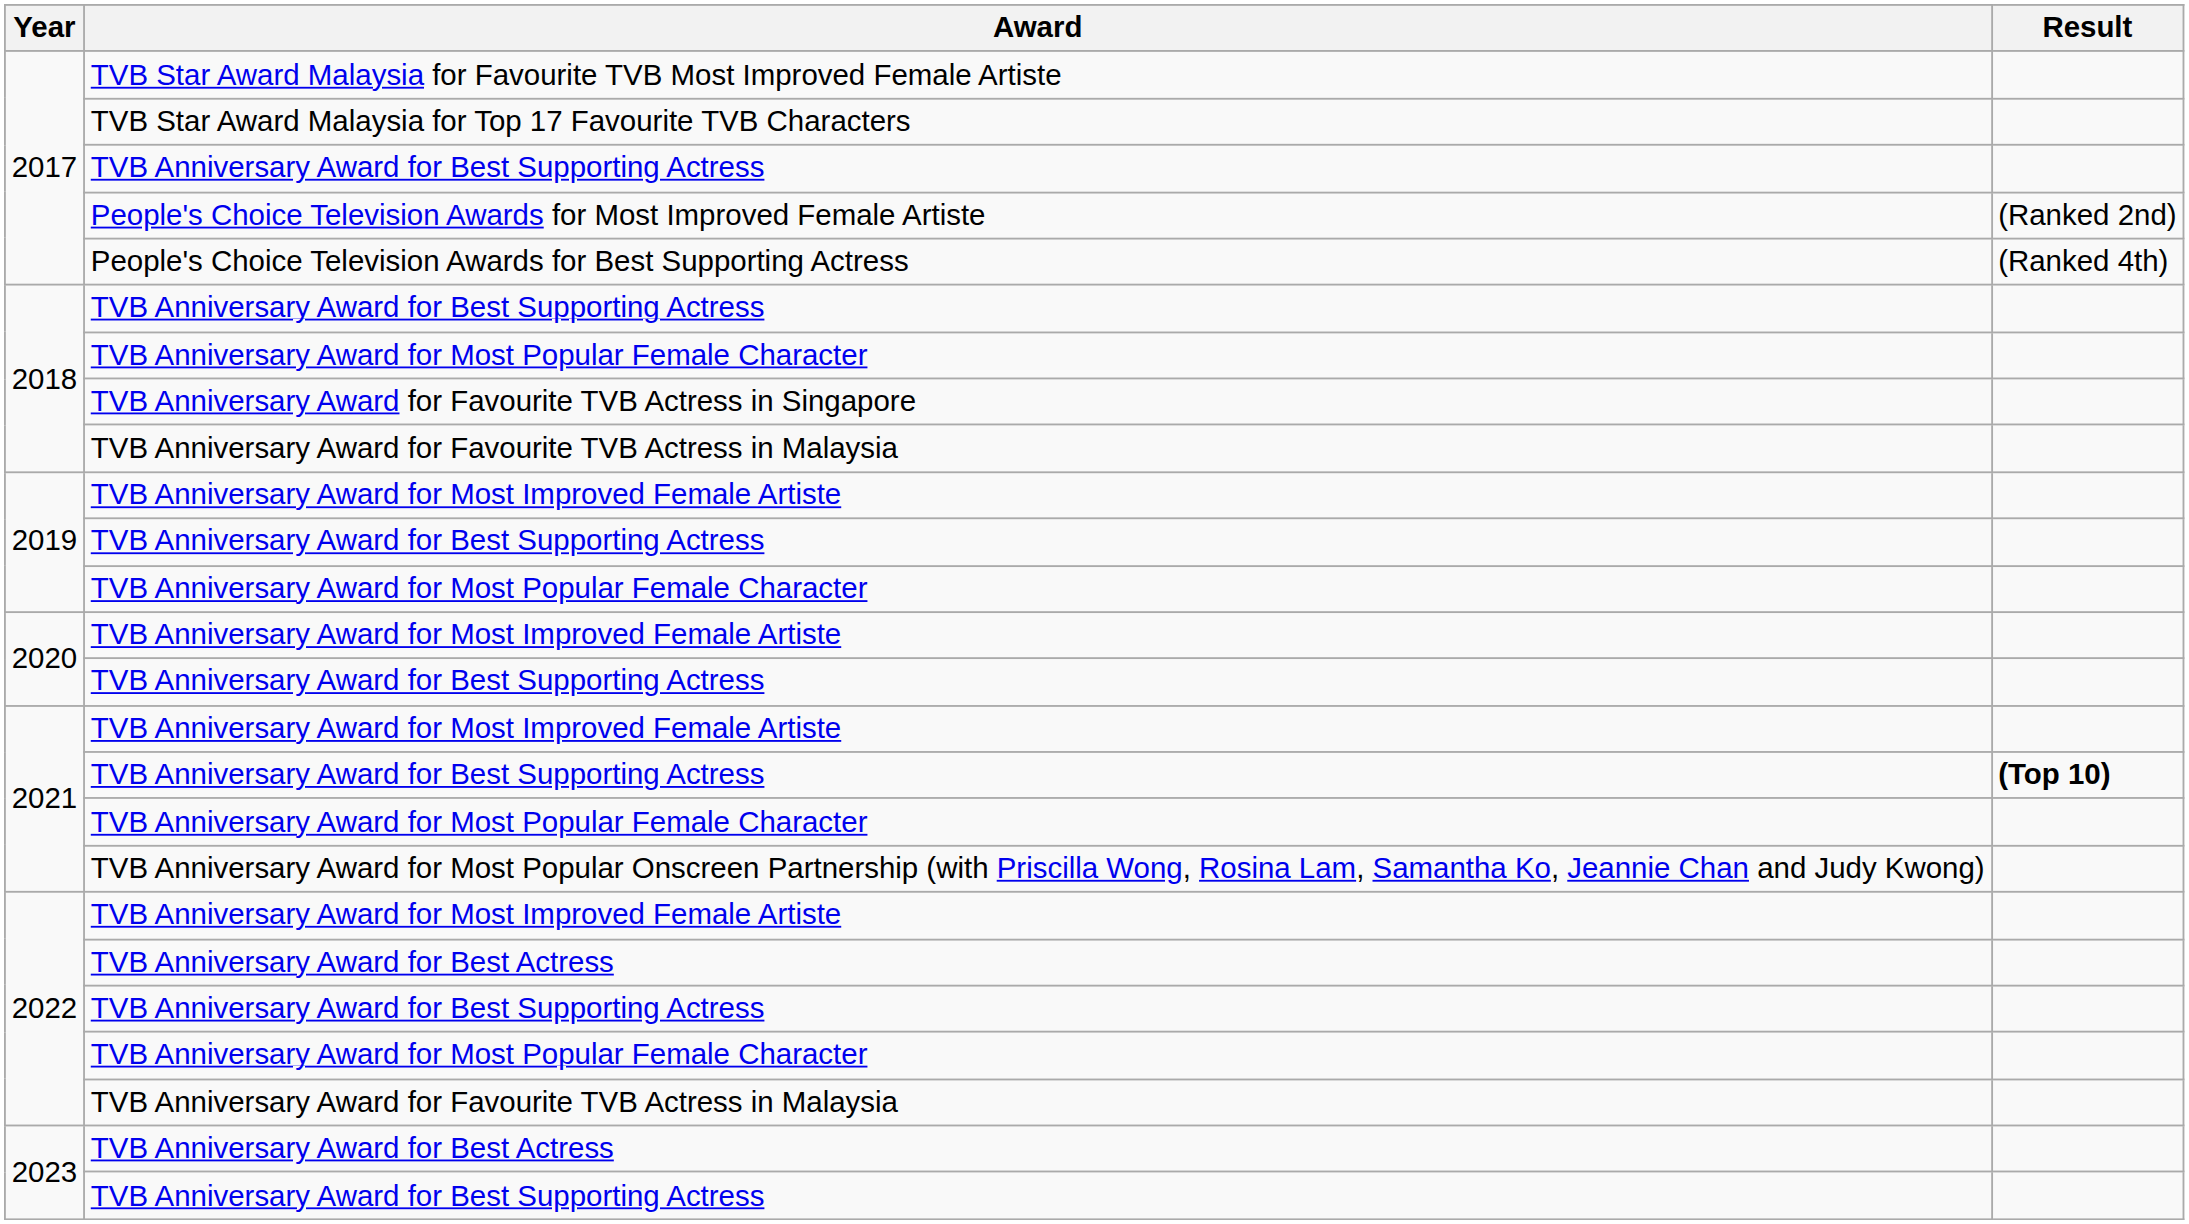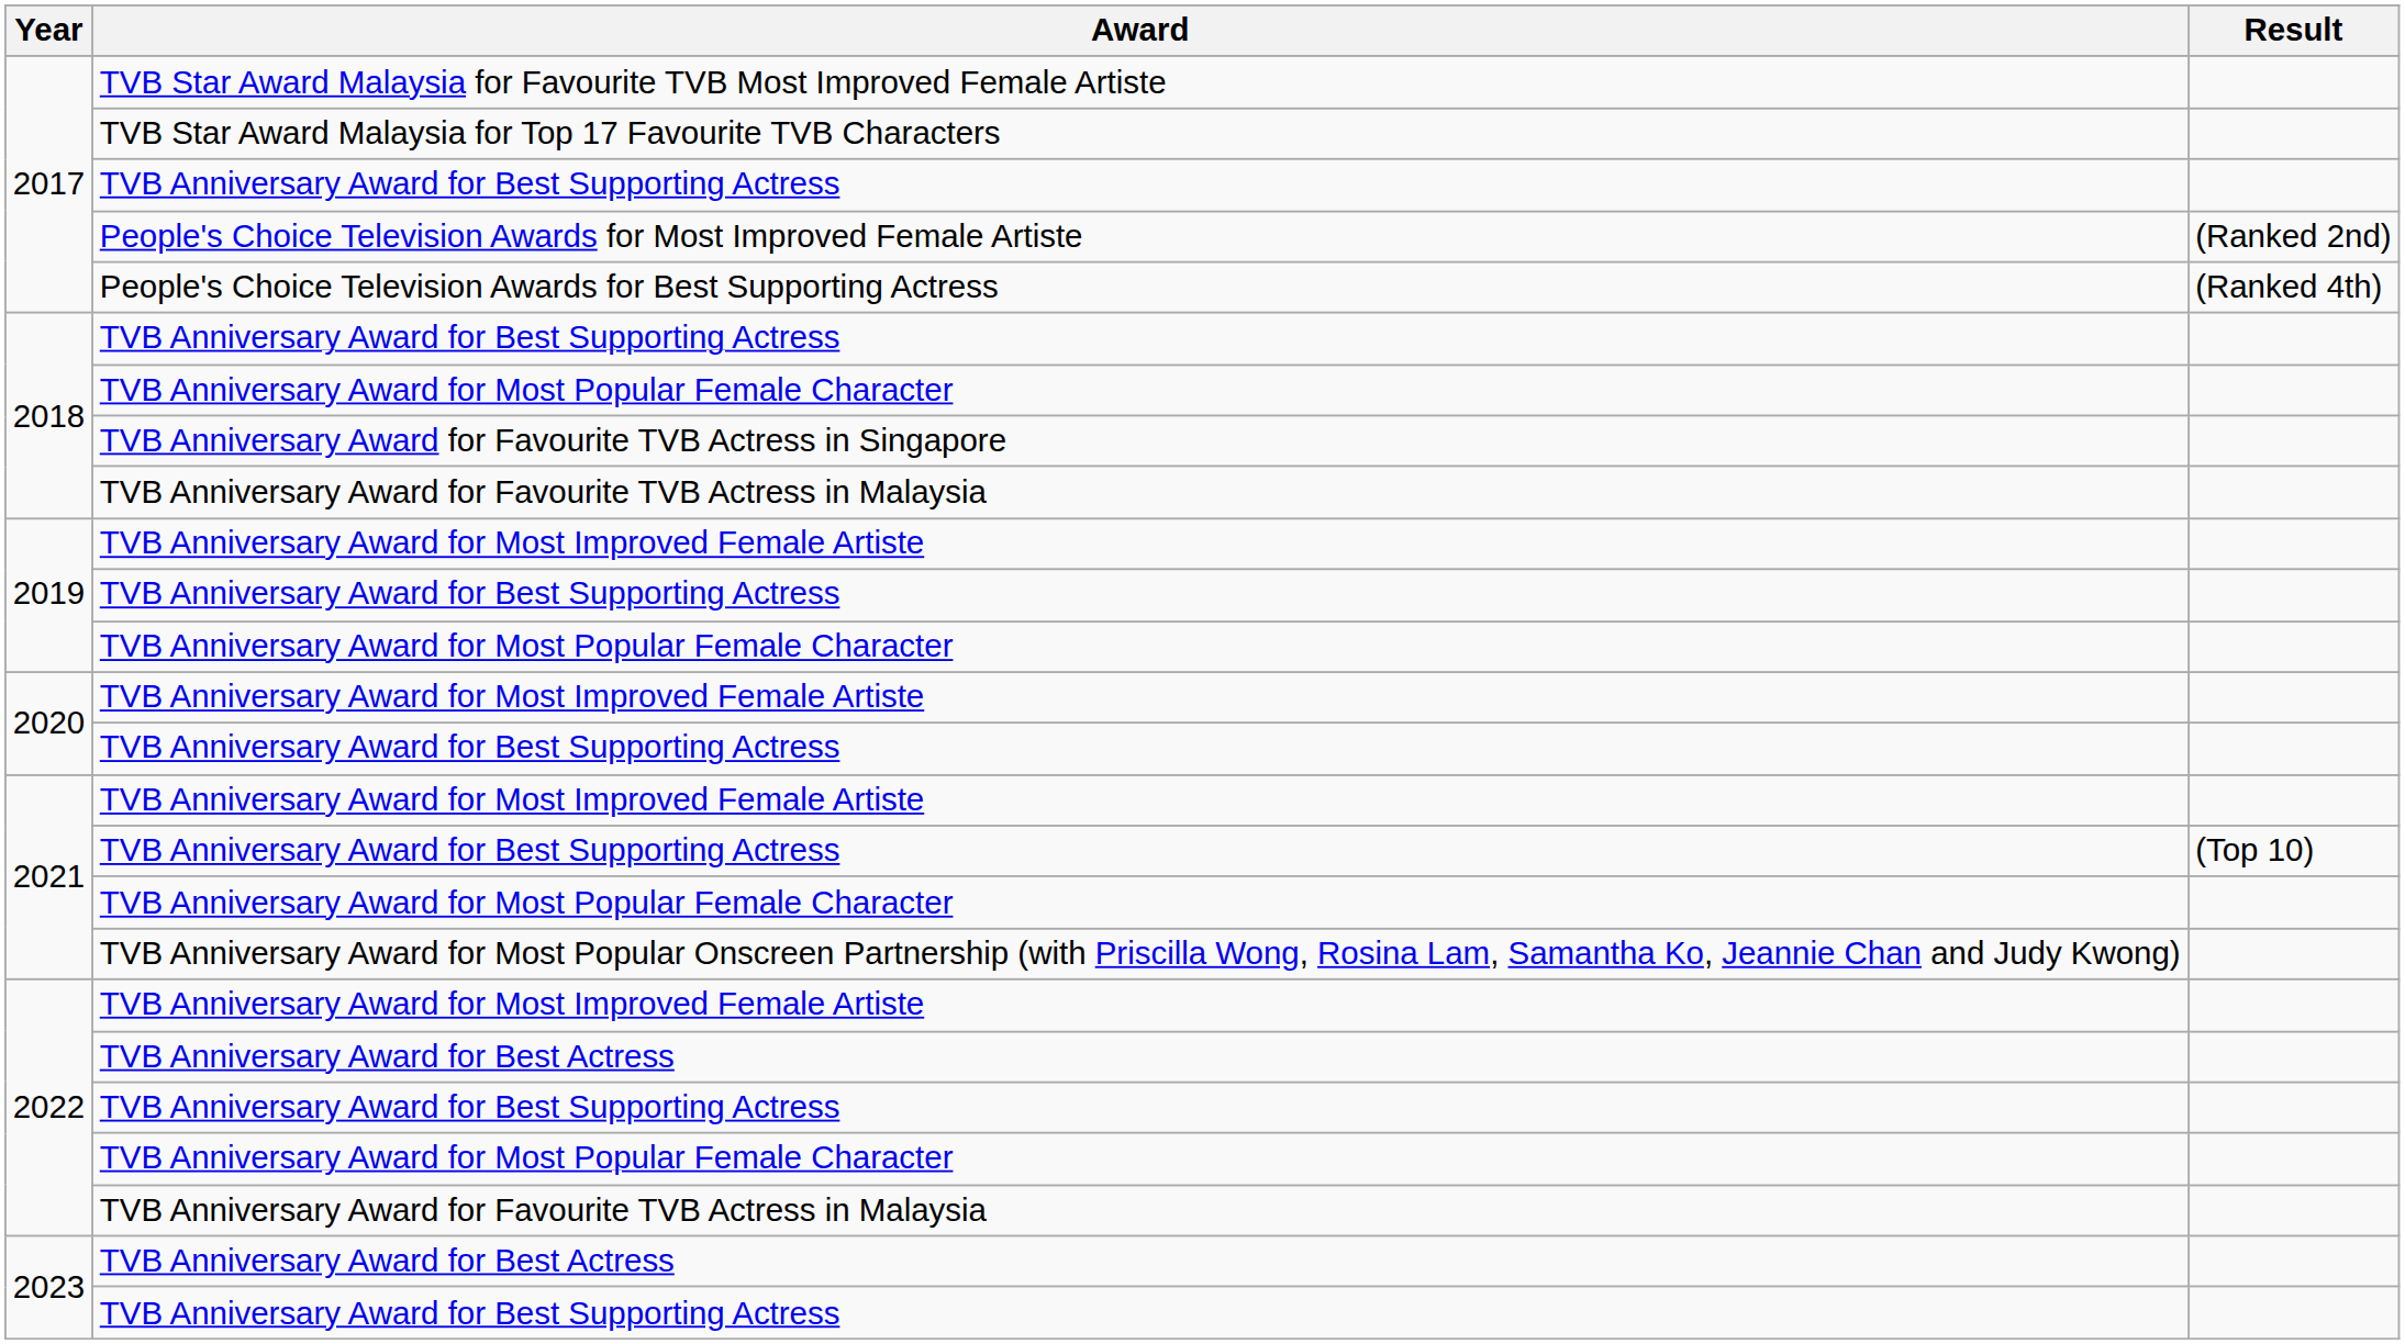2021 / TVB Anniversary Award for Best Supporting Actress | Result: bold -> normal
